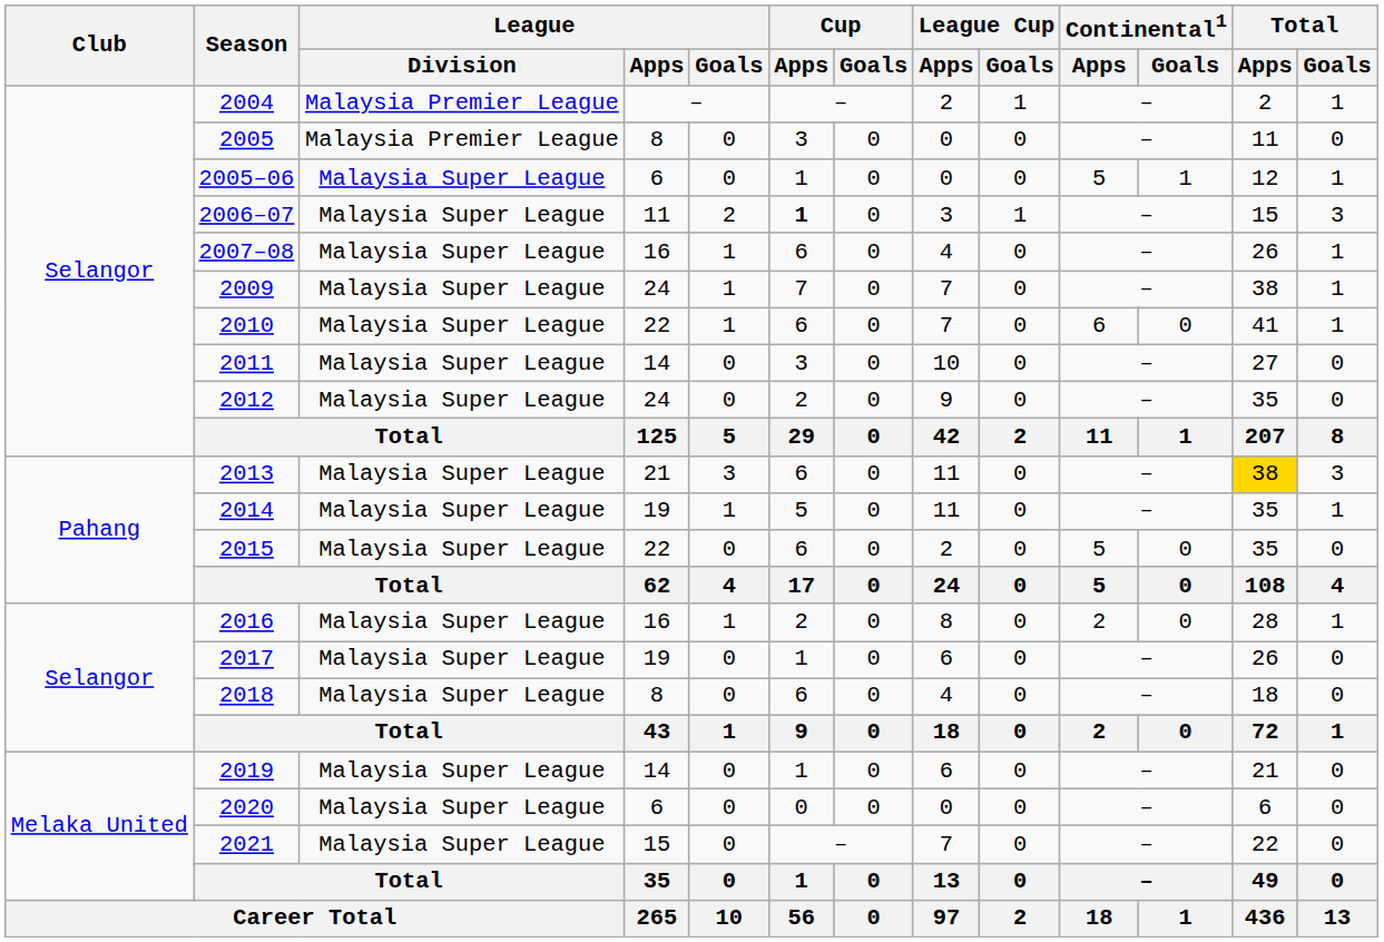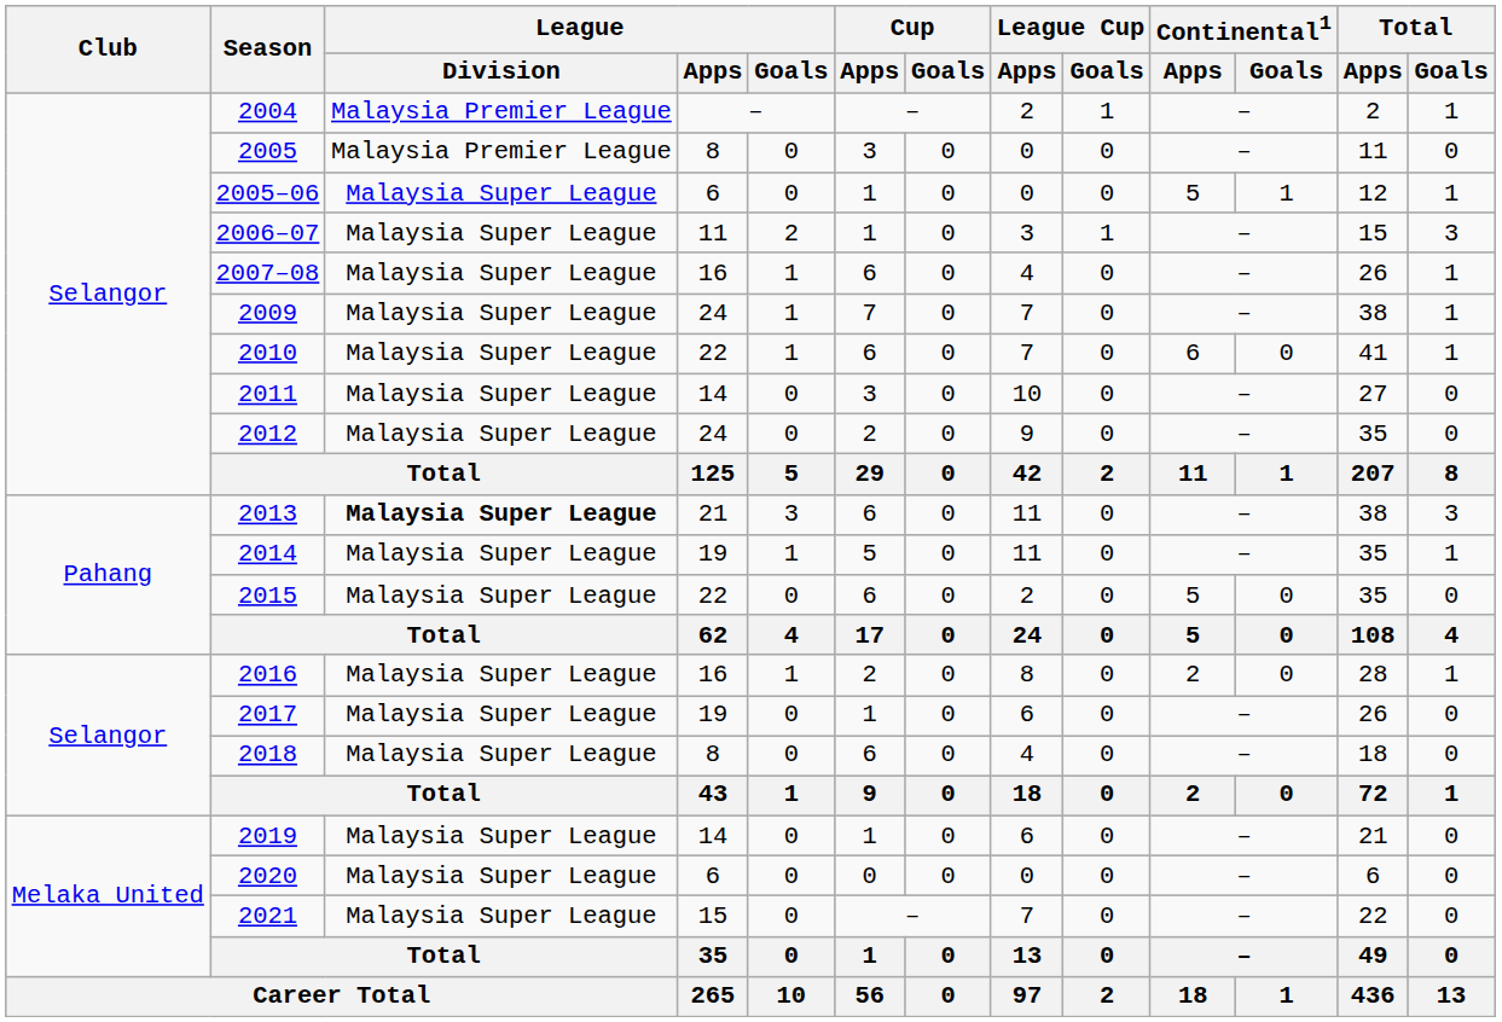2006–07 | Cup / Apps: bold -> normal
2013 | League / Division: normal -> bold
2013 | Total / Apps: gold background -> no background
